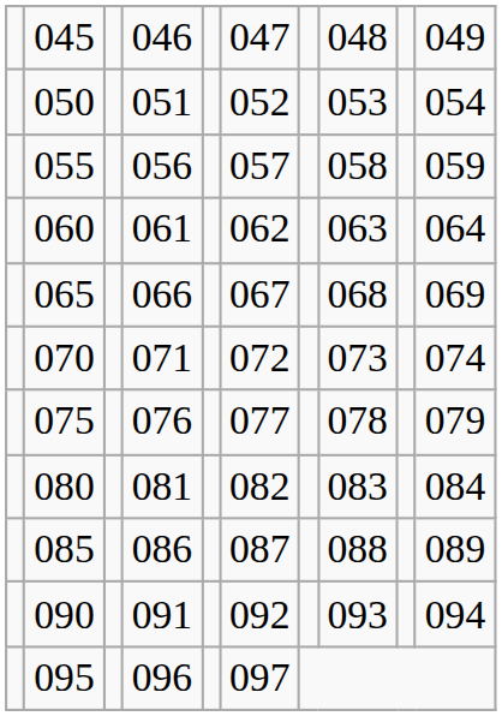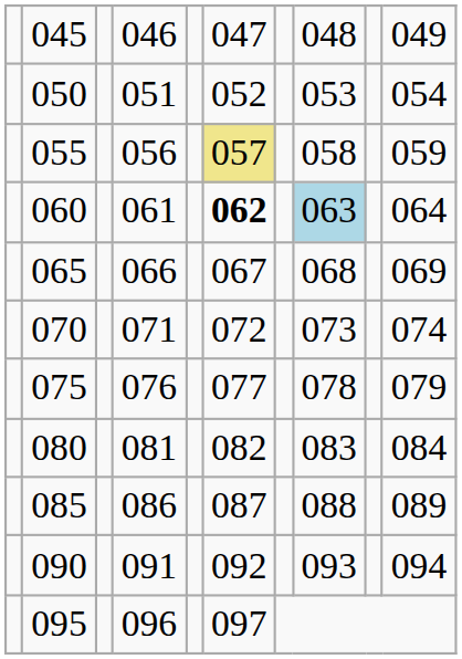055 | column 6: no background -> khaki background
060 | column 6: normal -> bold
060 | column 8: no background -> lightblue background
